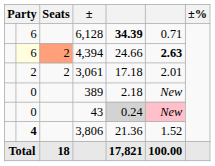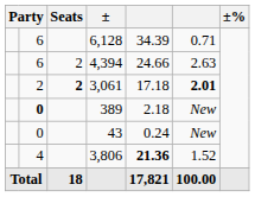6,128 | column 5: bold -> normal
4,394 | column 2: lightyellow background -> no background
4,394 | Seats: lightsalmon background -> no background
4,394 | column 6: bold -> normal
3,061 | Seats: normal -> bold
3,061 | column 6: normal -> bold
389 | column 2: normal -> bold
43 | column 5: lightgrey background -> no background
43 | column 6: pink background -> no background
3,806 | column 2: bold -> normal
3,806 | column 5: normal -> bold
